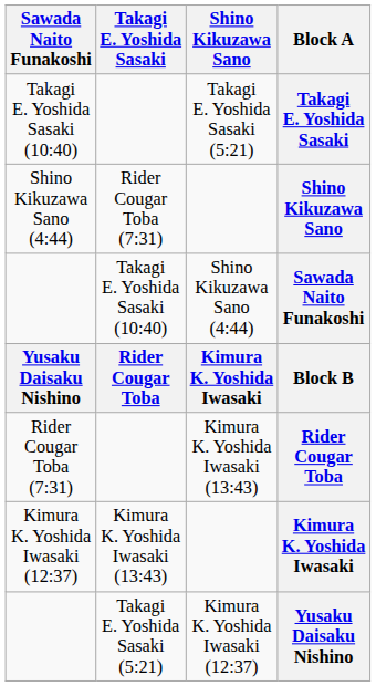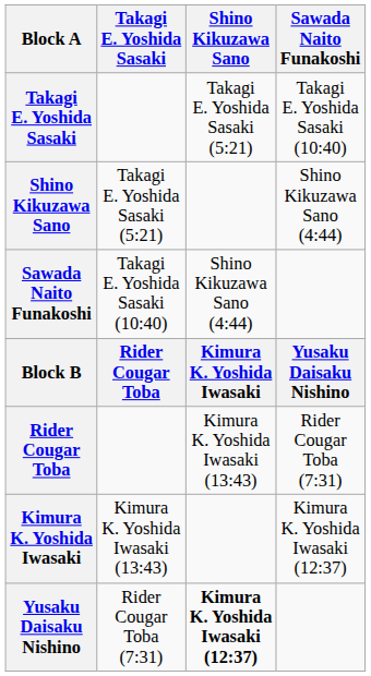columns swapped: Block A <-> Sawada Naito Funakoshi
row 3 | Takagi E. Yoshida Sasaki: Rider Cougar Toba (7:31) -> Takagi E. Yoshida Sasaki (5:21)
row 8 | Takagi E. Yoshida Sasaki: Takagi E. Yoshida Sasaki (5:21) -> Rider Cougar Toba (7:31)
row 8 | Shino Kikuzawa Sano: normal -> bold
